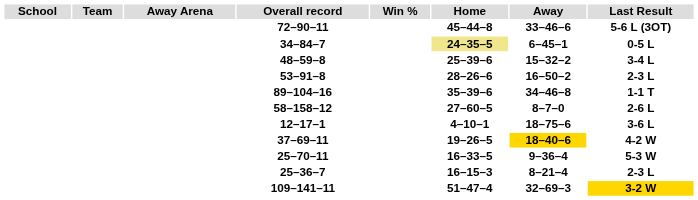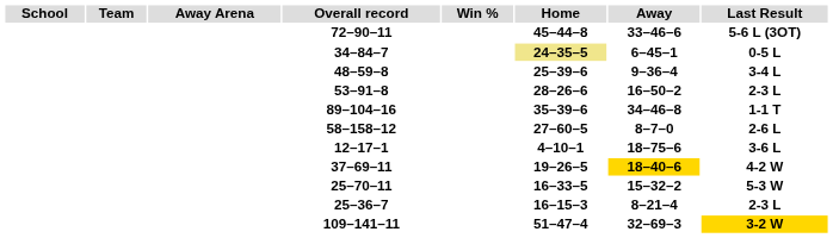48–59–8 | Away: 15–32–2 -> 9–36–4
25–70–11 | Away: 9–36–4 -> 15–32–2
